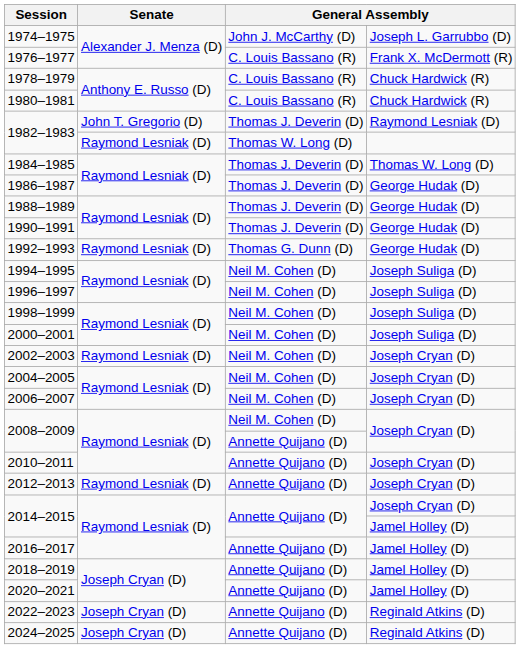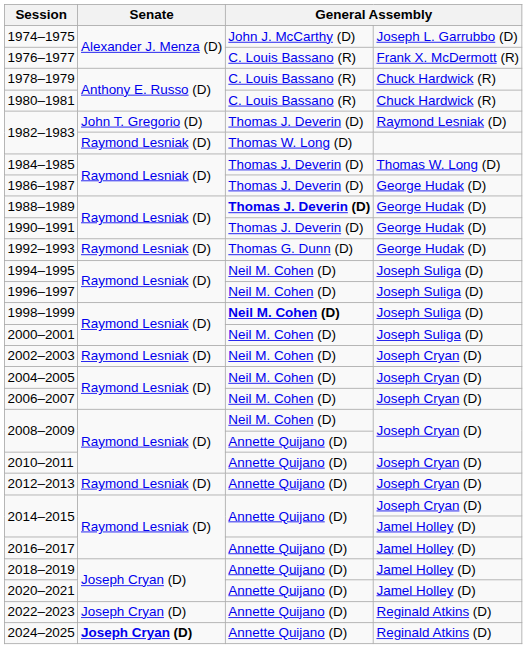1988–1989 | column 3: normal -> bold
1998–1999 | column 3: normal -> bold
2024–2025 | Senate: normal -> bold
